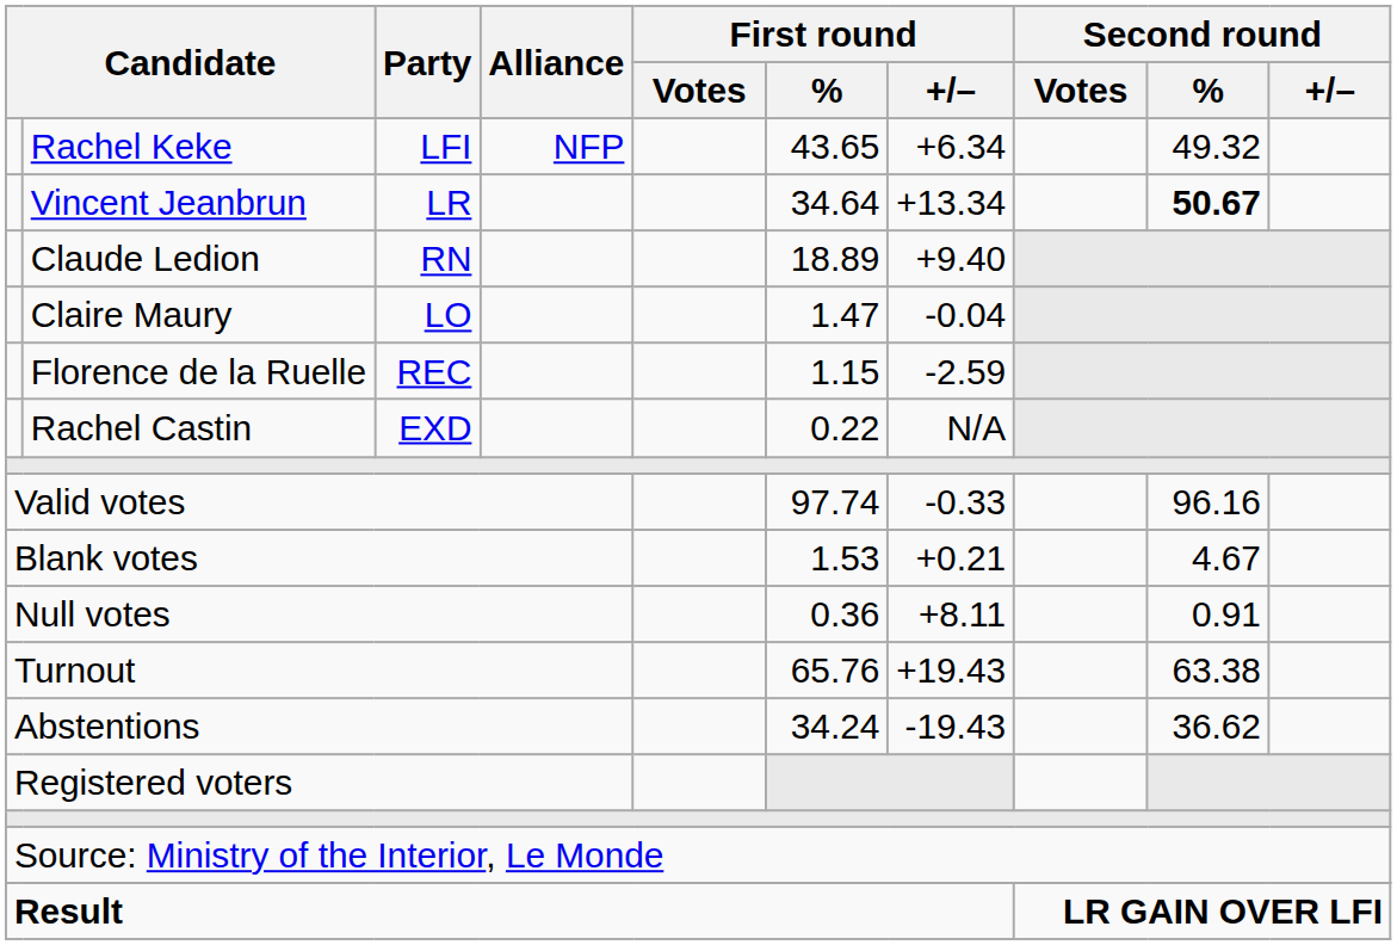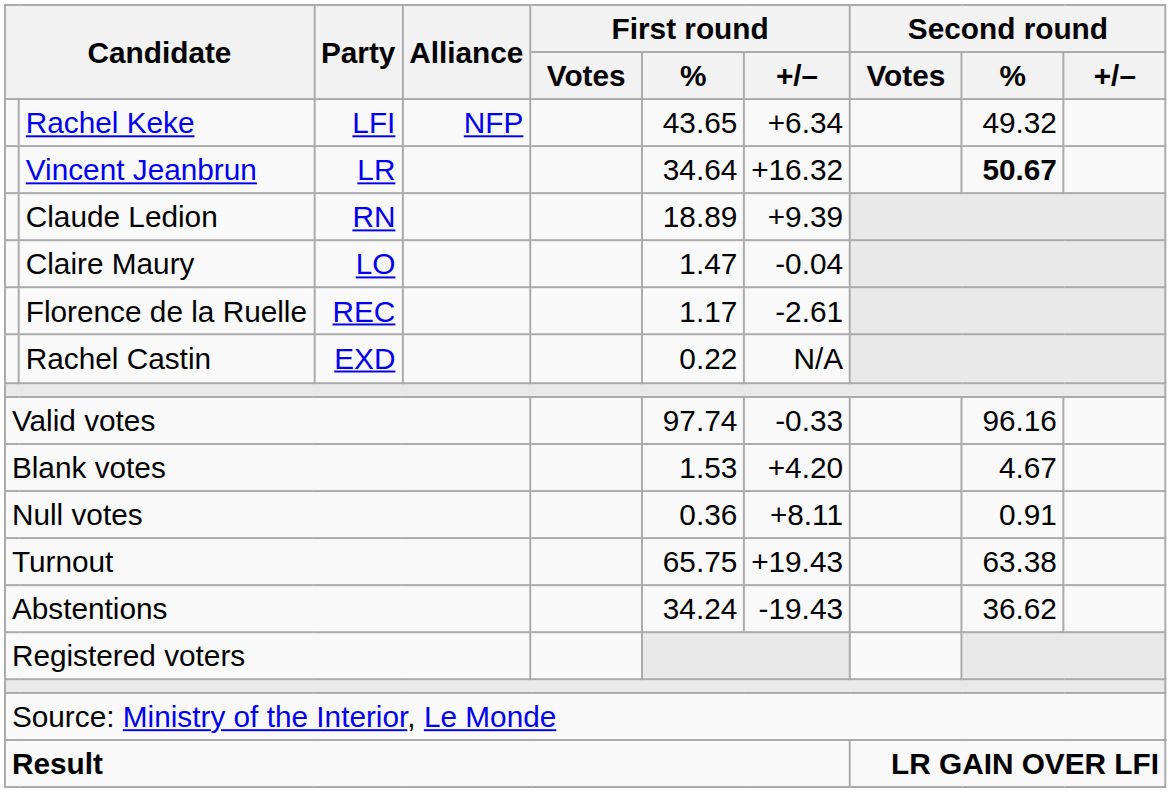Vincent Jeanbrun | First round / +/–: +13.34 -> +16.32
Claude Ledion | First round / +/–: +9.40 -> +9.39
Florence de la Ruelle | First round / %: 1.15 -> 1.17
Florence de la Ruelle | First round / +/–: -2.59 -> -2.61
Blank votes | First round / +/–: +0.21 -> +4.20
Turnout | First round / %: 65.76 -> 65.75
